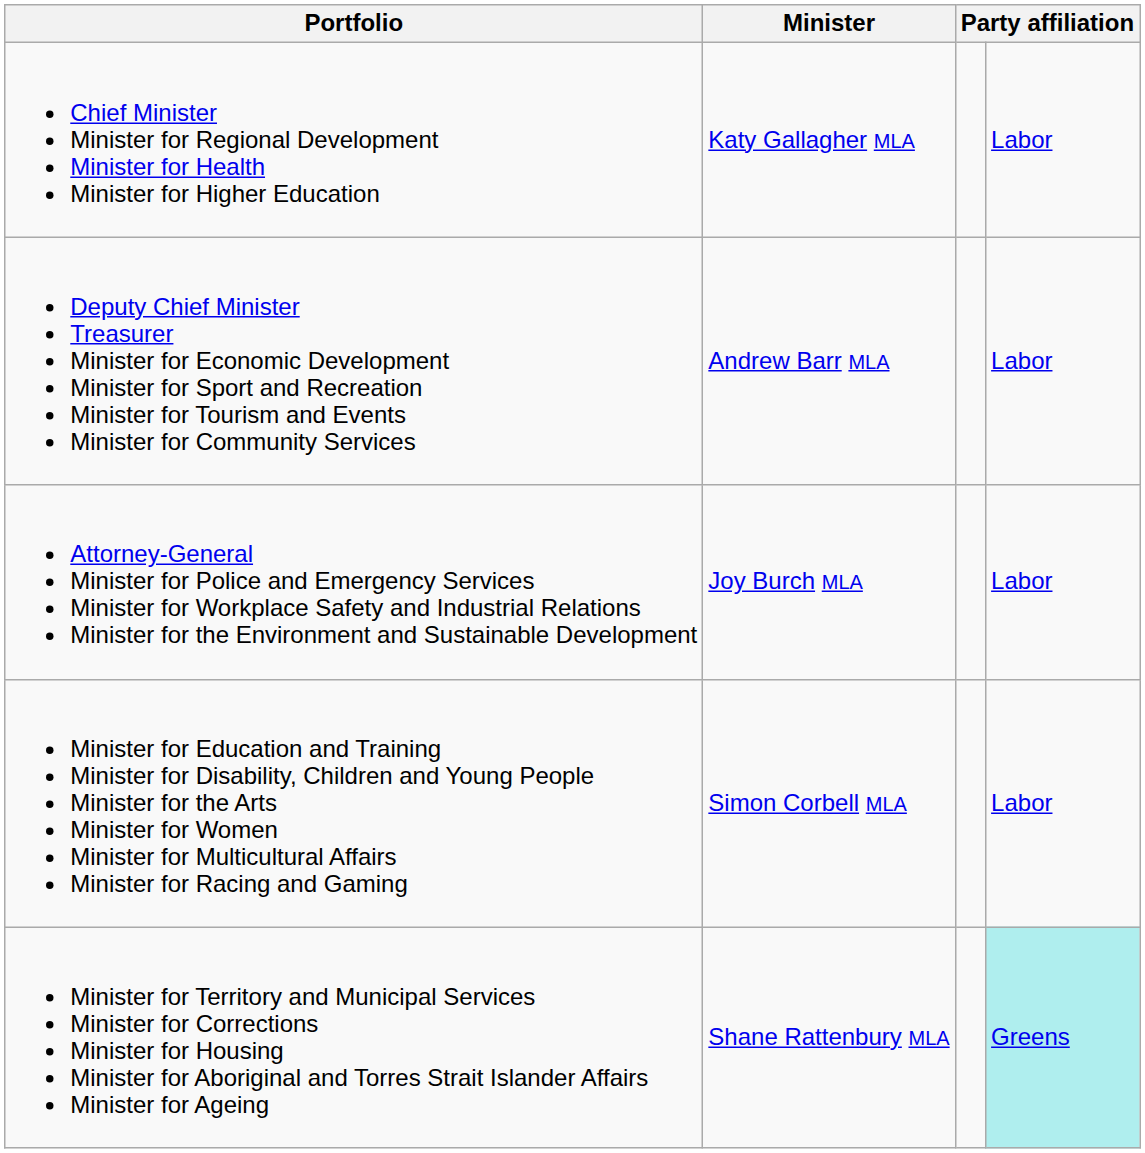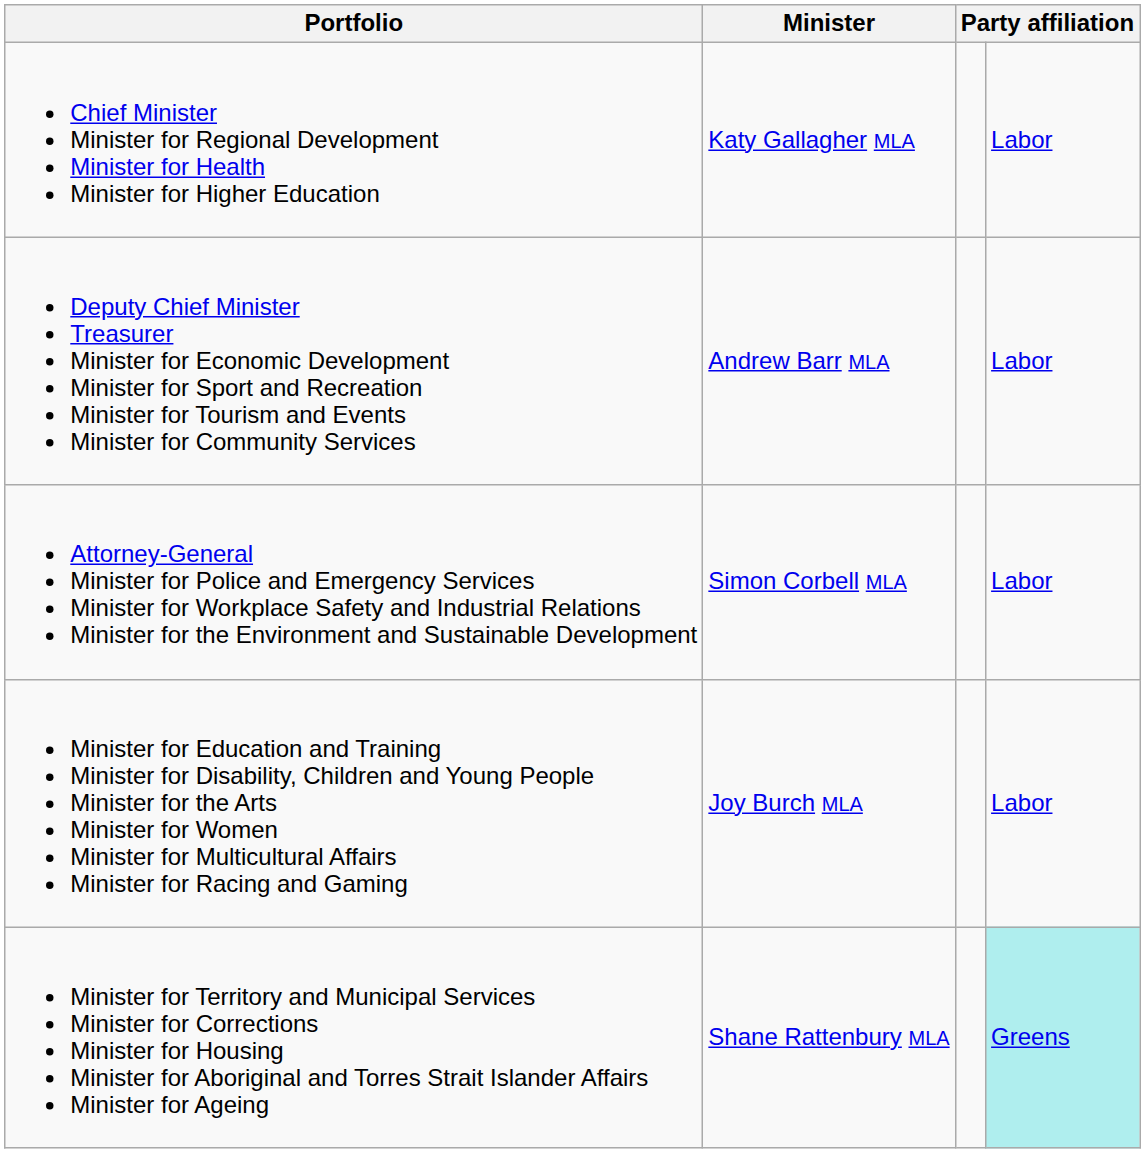row 4 | Minister: Joy Burch MLA -> Simon Corbell MLA
row 5 | Minister: Simon Corbell MLA -> Joy Burch MLA
